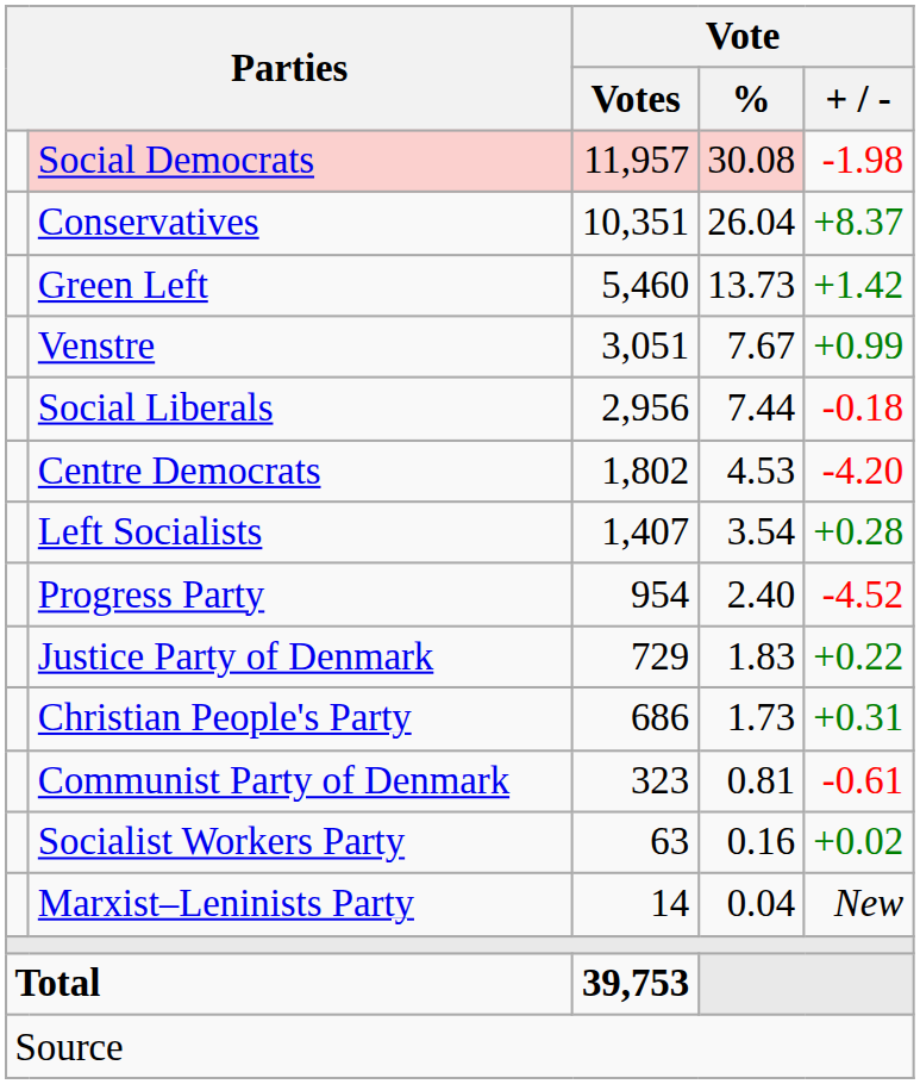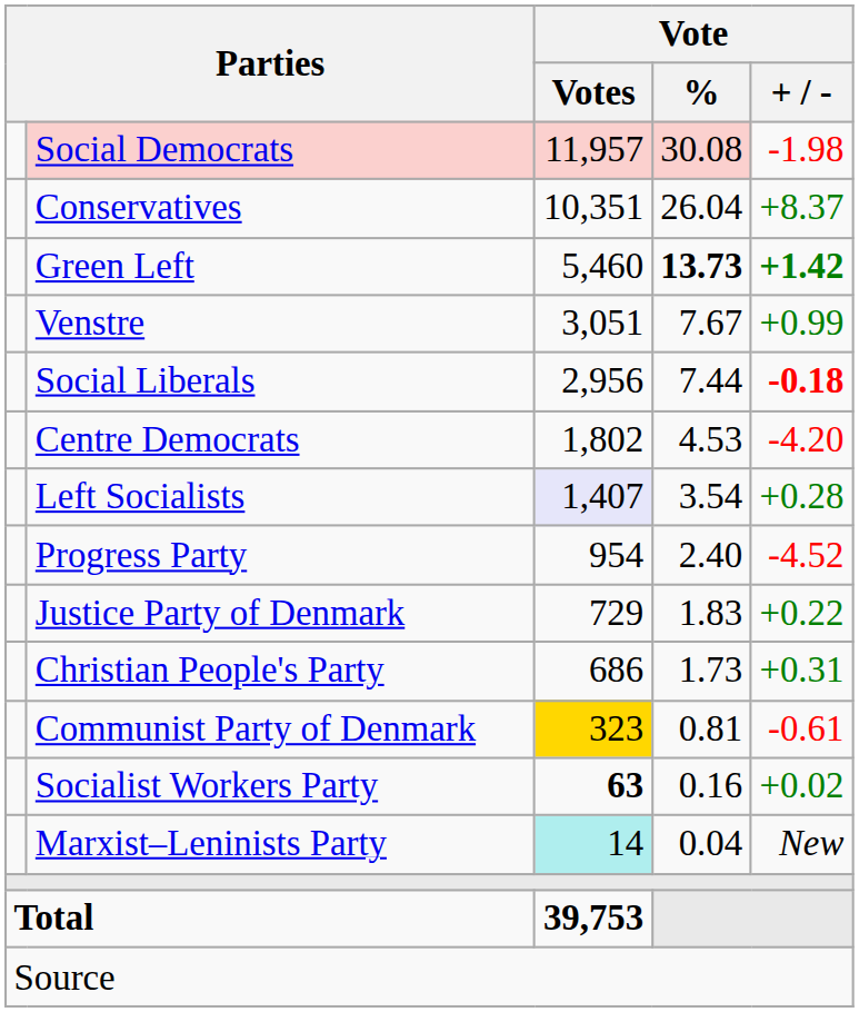Green Left | Vote / %: normal -> bold
Green Left | Vote / + / -: normal -> bold
Social Liberals | Vote / + / -: normal -> bold
Left Socialists | Vote / Votes: no background -> lavender background
Communist Party of Denmark | Vote / Votes: no background -> gold background
Socialist Workers Party | Vote / Votes: normal -> bold
Marxist–Leninists Party | Vote / Votes: no background -> paleturquoise background
